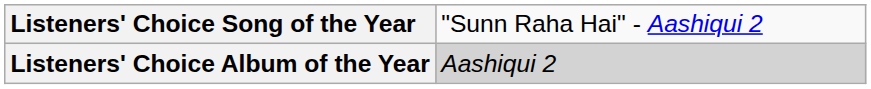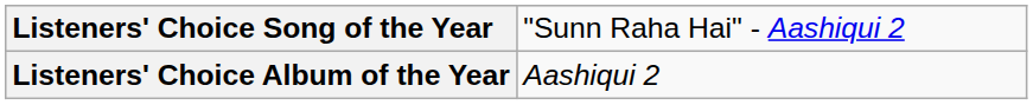Listeners' Choice Album of the Year | column 2: lightgrey background -> no background
